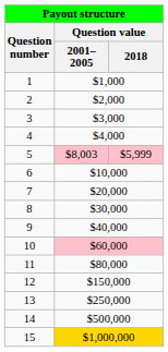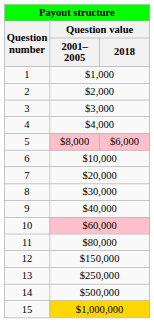5 | Question value / 2001–2005: $8,003 -> $8,000
5 | Question value / 2018: $5,999 -> $6,000
